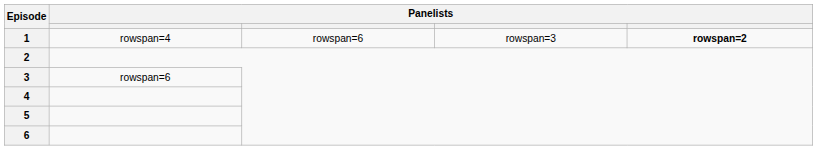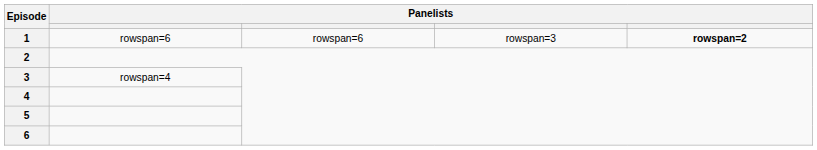1 | column 2: rowspan=4 -> rowspan=6
3 | column 2: rowspan=6 -> rowspan=4
